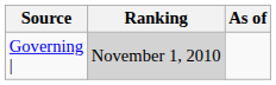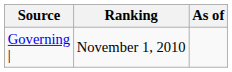row 2 | Ranking: lightgrey background -> no background
